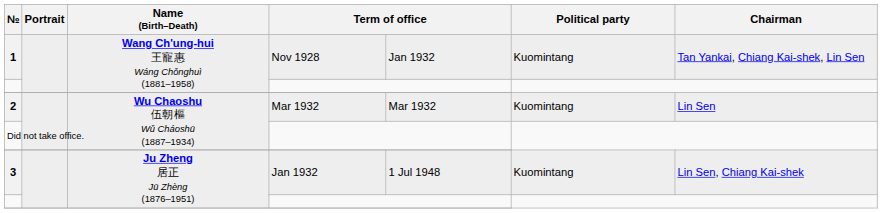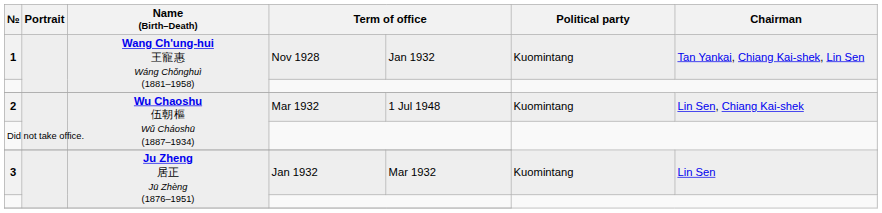2 | column 5: Mar 1932 -> 1 Jul 1948
2 | Chairman: Lin Sen -> Lin Sen, Chiang Kai-shek
3 | column 5: 1 Jul 1948 -> Mar 1932
3 | Chairman: Lin Sen, Chiang Kai-shek -> Lin Sen
